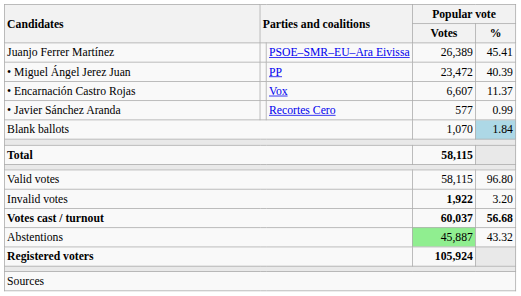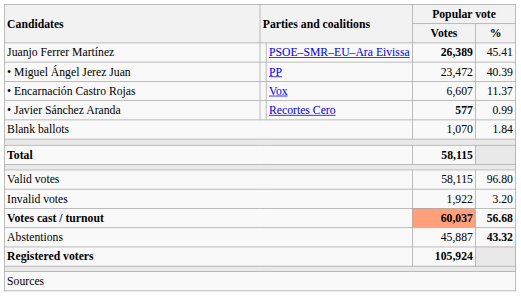Juanjo Ferrer Martínez | Popular vote / Votes: normal -> bold
• Javier Sánchez Aranda | Popular vote / Votes: normal -> bold
Blank ballots | Popular vote / %: lightblue background -> no background
Invalid votes | Popular vote / Votes: bold -> normal
Votes cast / turnout | Popular vote / Votes: no background -> lightsalmon background
Abstentions | Popular vote / Votes: lightgreen background -> no background
Abstentions | Popular vote / %: normal -> bold
